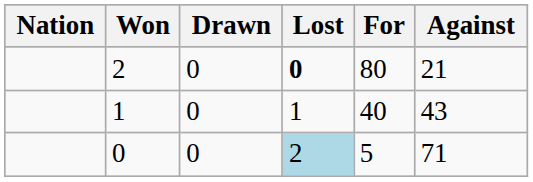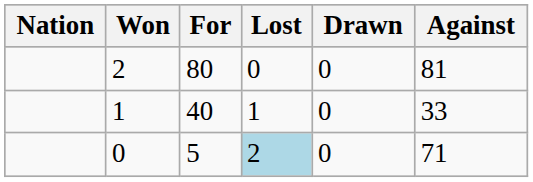columns swapped: Drawn <-> For
row 2 | Lost: bold -> normal
row 2 | Against: 21 -> 81
row 3 | Against: 43 -> 33
